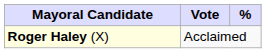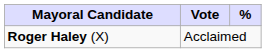Roger Haley (X) | Mayoral Candidate: lightyellow background -> no background
